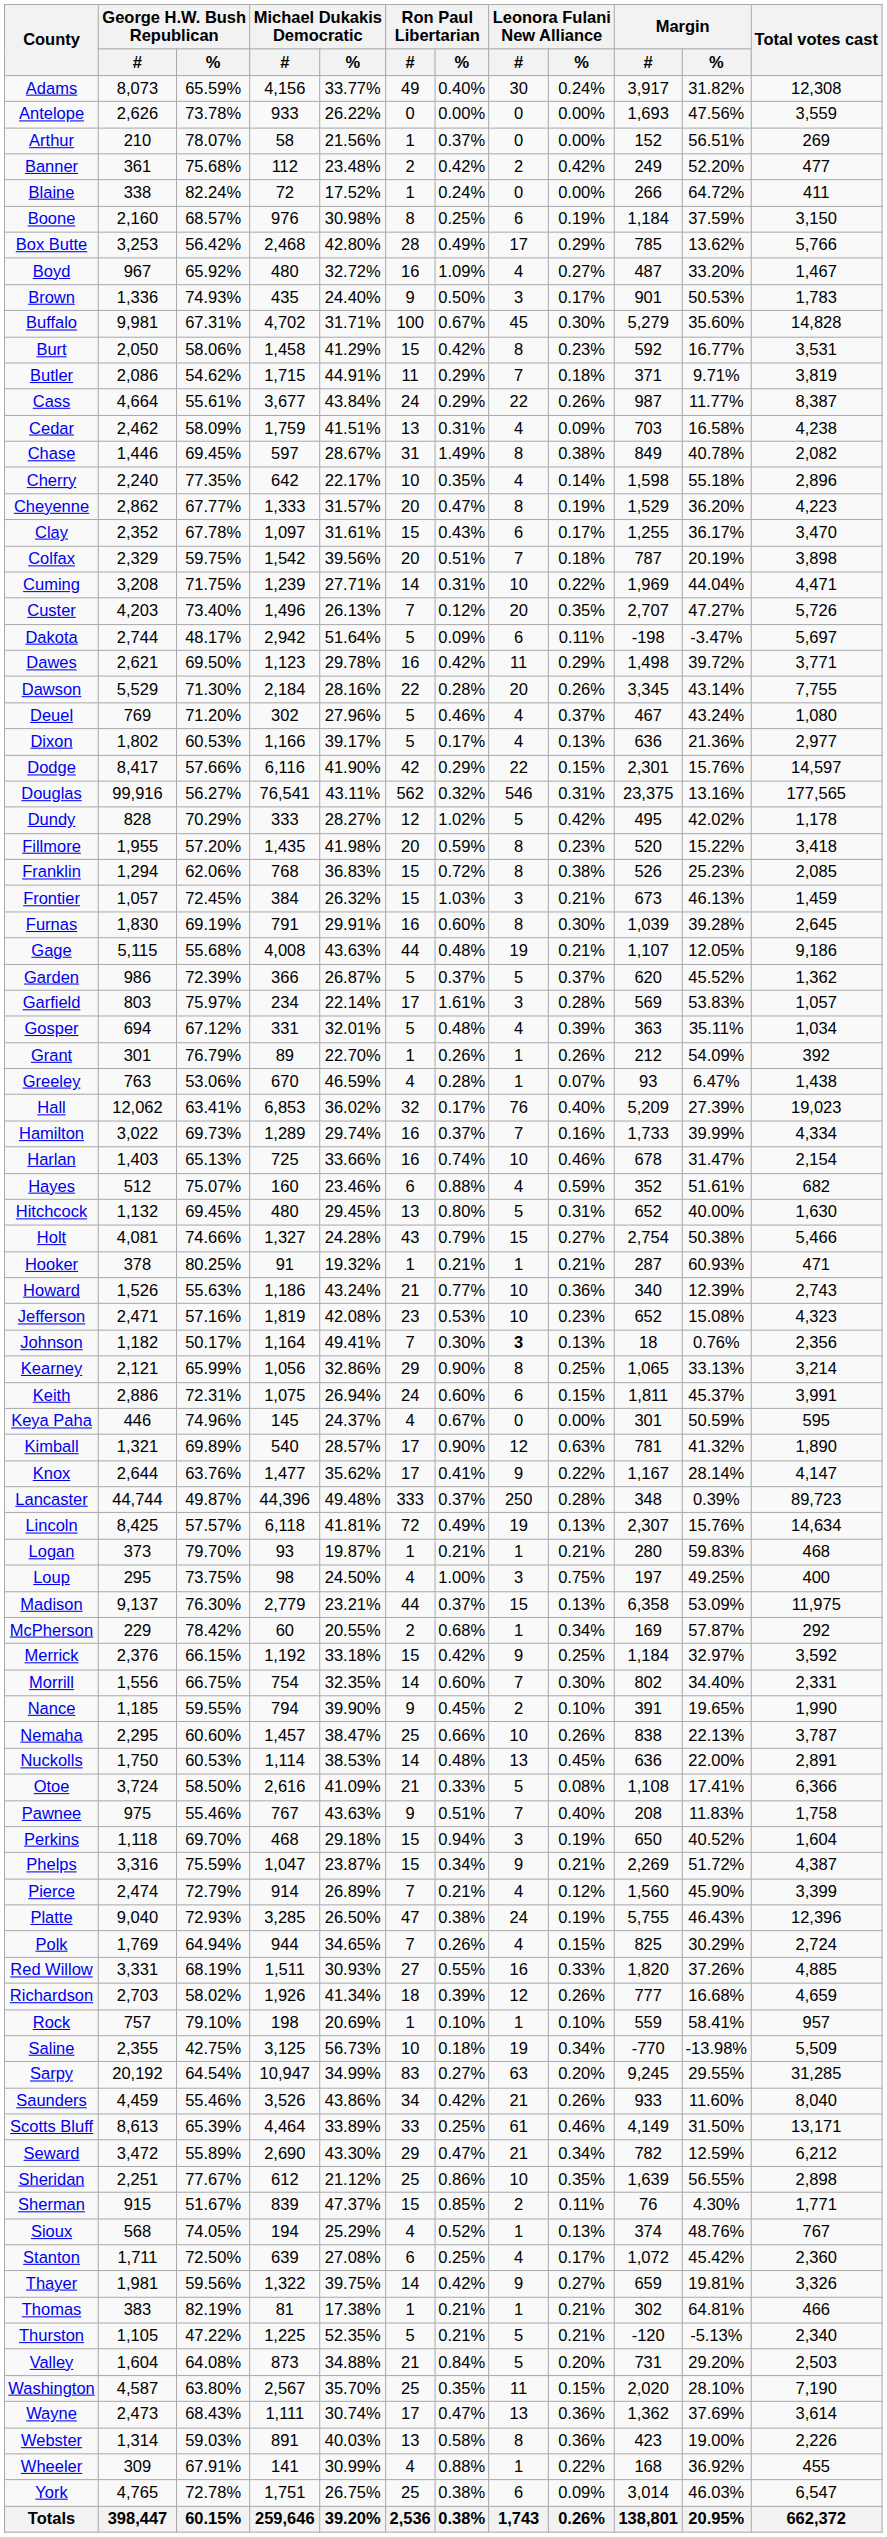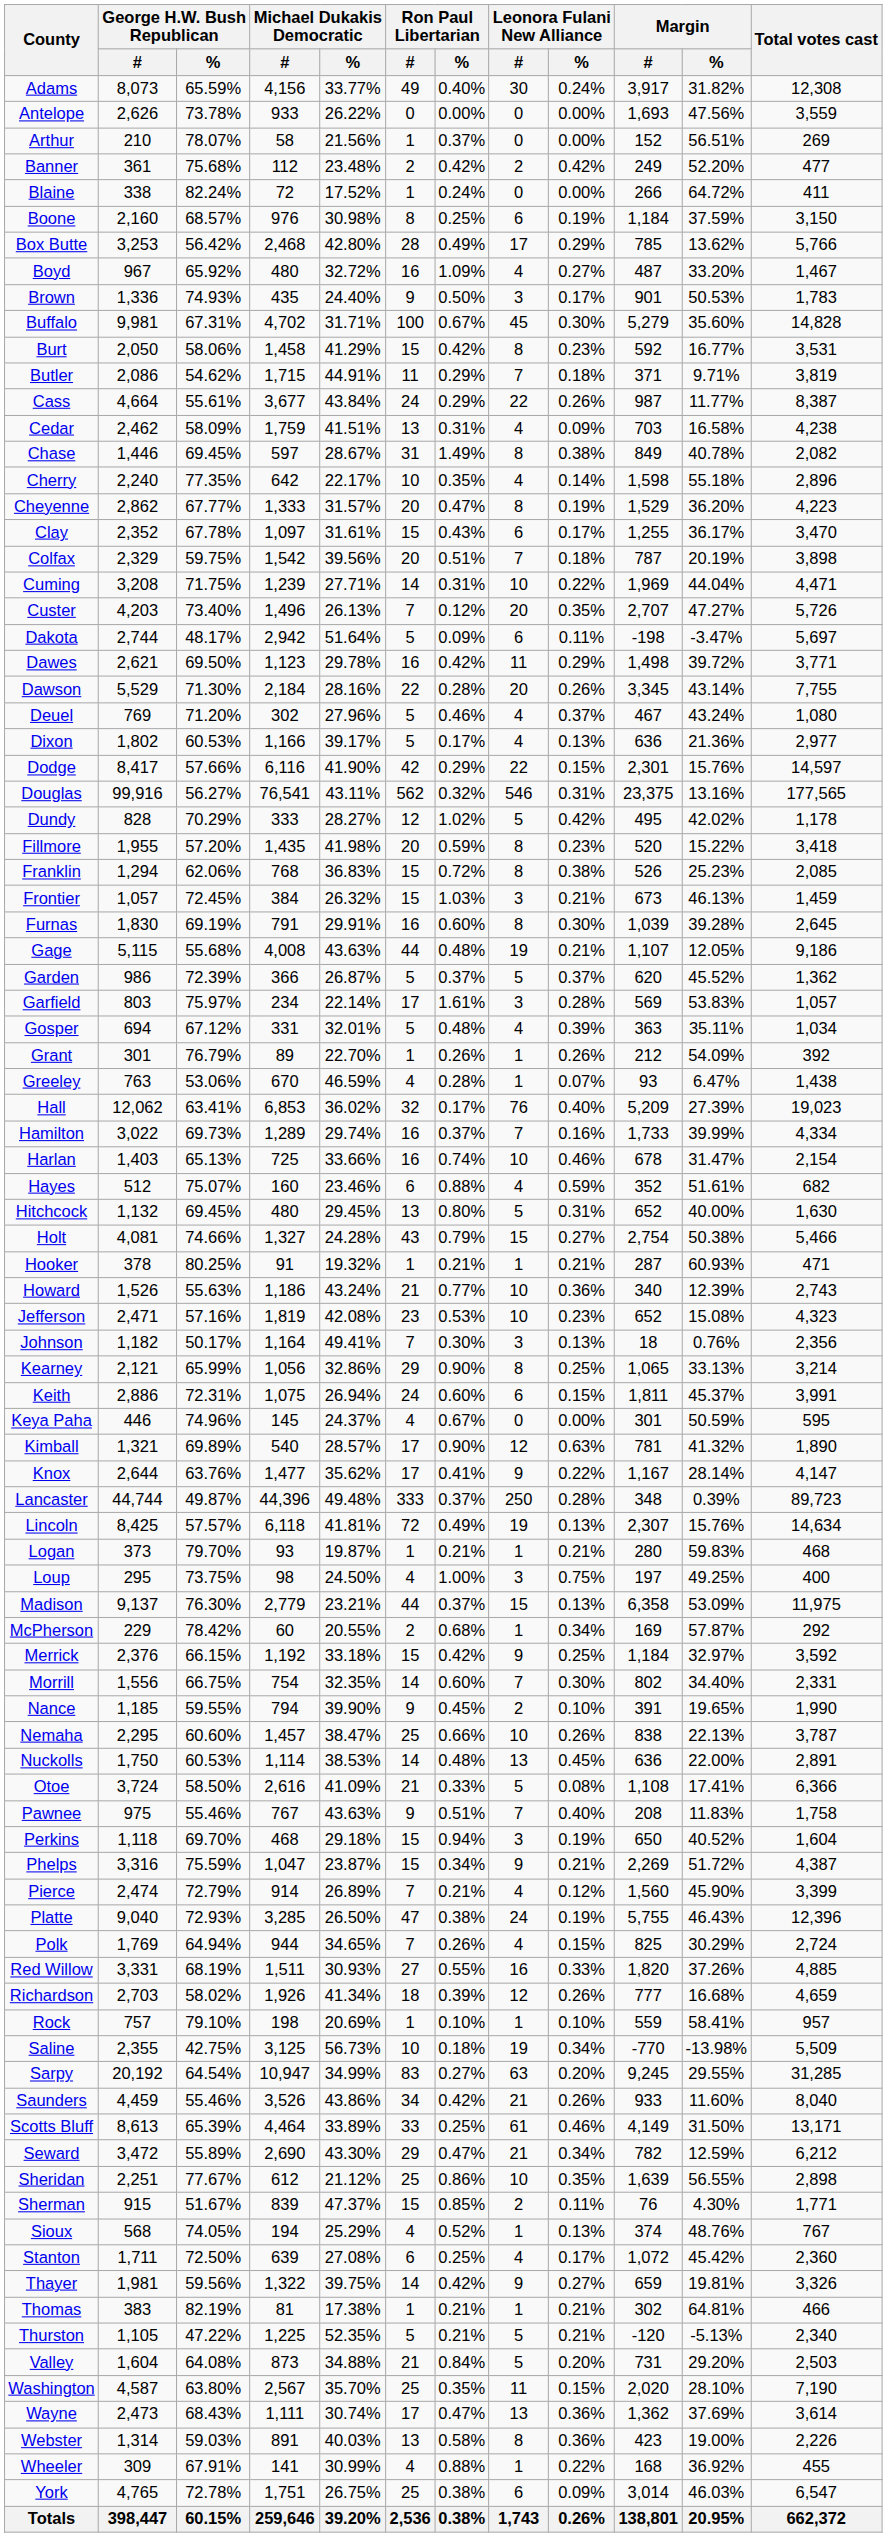Johnson | Leonora Fulani New Alliance / #: bold -> normal
